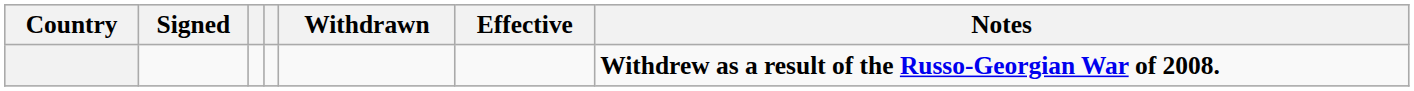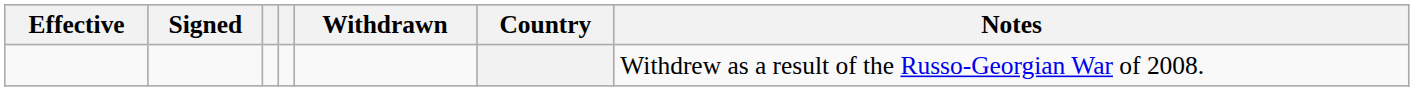columns swapped: Country <-> Effective
row 2 | Notes: bold -> normal
